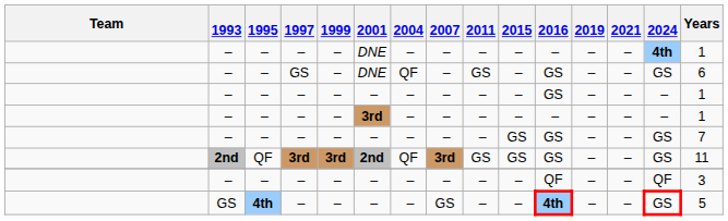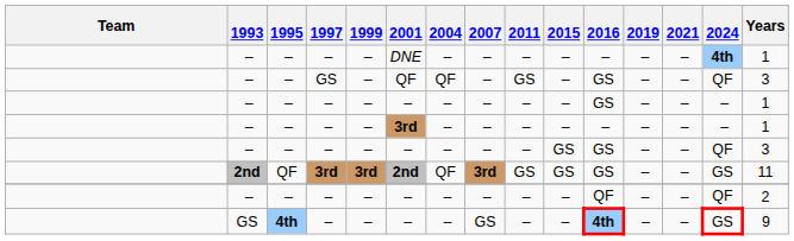row 3 | 2001: DNE -> QF
row 3 | 2024: GS -> QF
row 3 | Years: 6 -> 3
row 6 | 2024: GS -> QF
row 6 | Years: 7 -> 3
row 8 | Years: 3 -> 2
row 9 | Years: 5 -> 9
